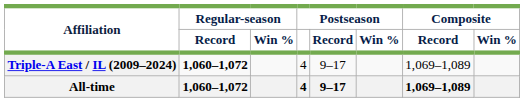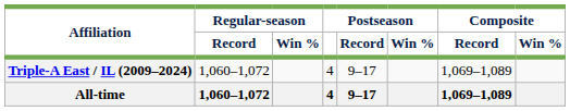Triple-A East / IL (2009–2024) | Regular-season / Record: bold -> normal
